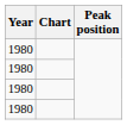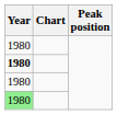row 3 | Year: normal -> bold
row 5 | Year: no background -> lightgreen background
